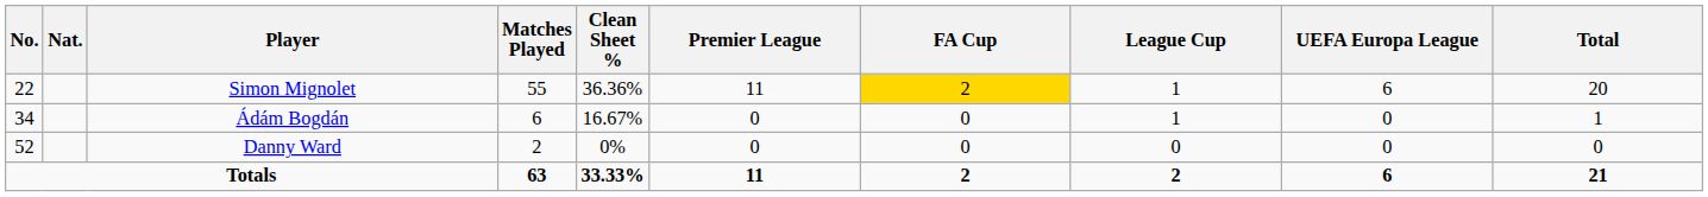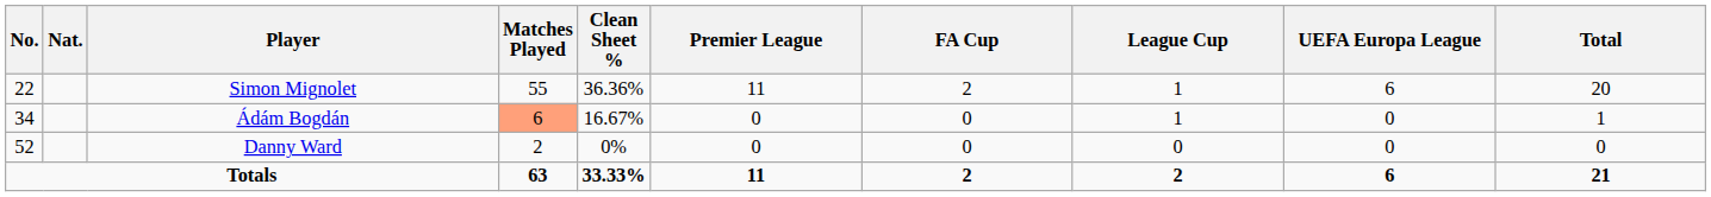Simon Mignolet | FA Cup: gold background -> no background
Ádám Bogdán | Matches Played: no background -> lightsalmon background
